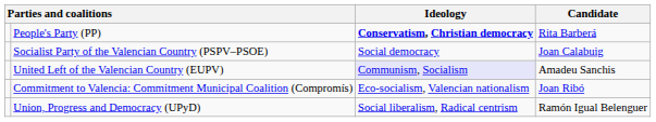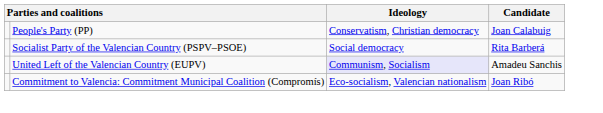People's Party (PP) | Ideology: bold -> normal
People's Party (PP) | Candidate: Rita Barberá -> Joan Calabuig
Socialist Party of the Valencian Country (PSPV–PSOE) | Candidate: Joan Calabuig -> Rita Barberá
- row: Union, Progress and Democracy (UPyD) | Social liberalism, Radical centrism | Ramón Igual Belenguer
